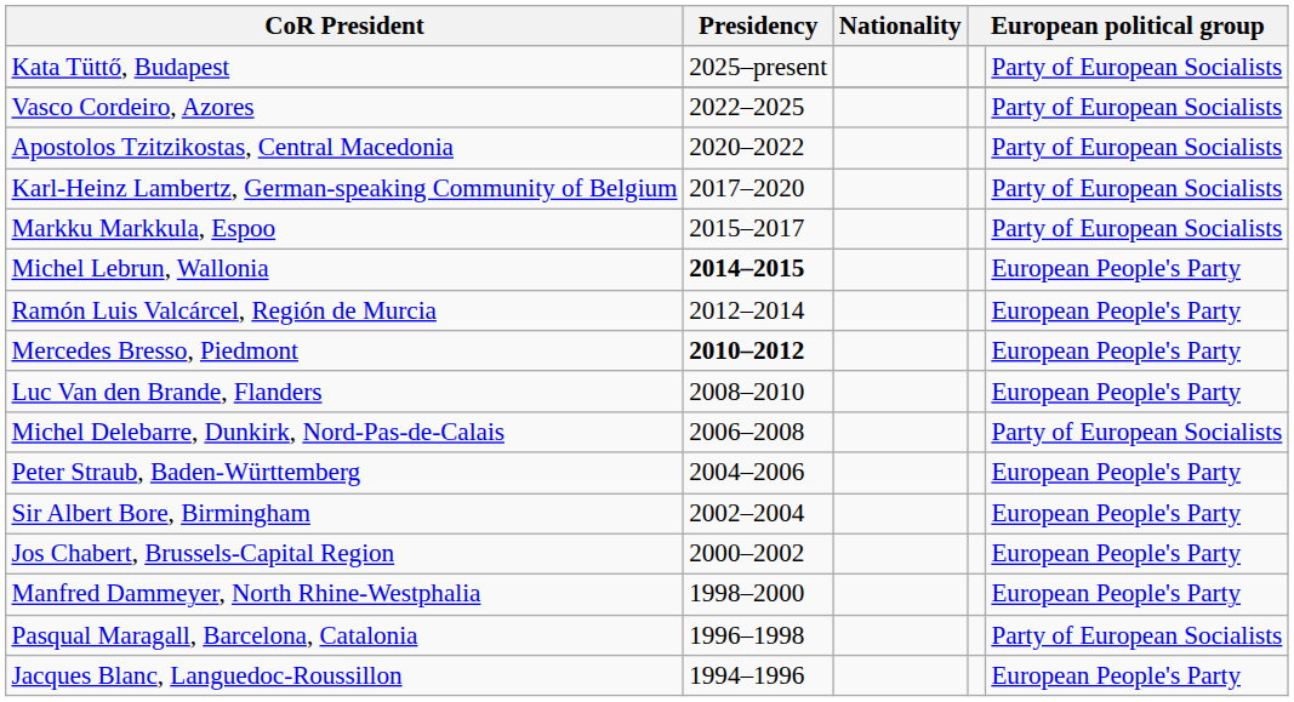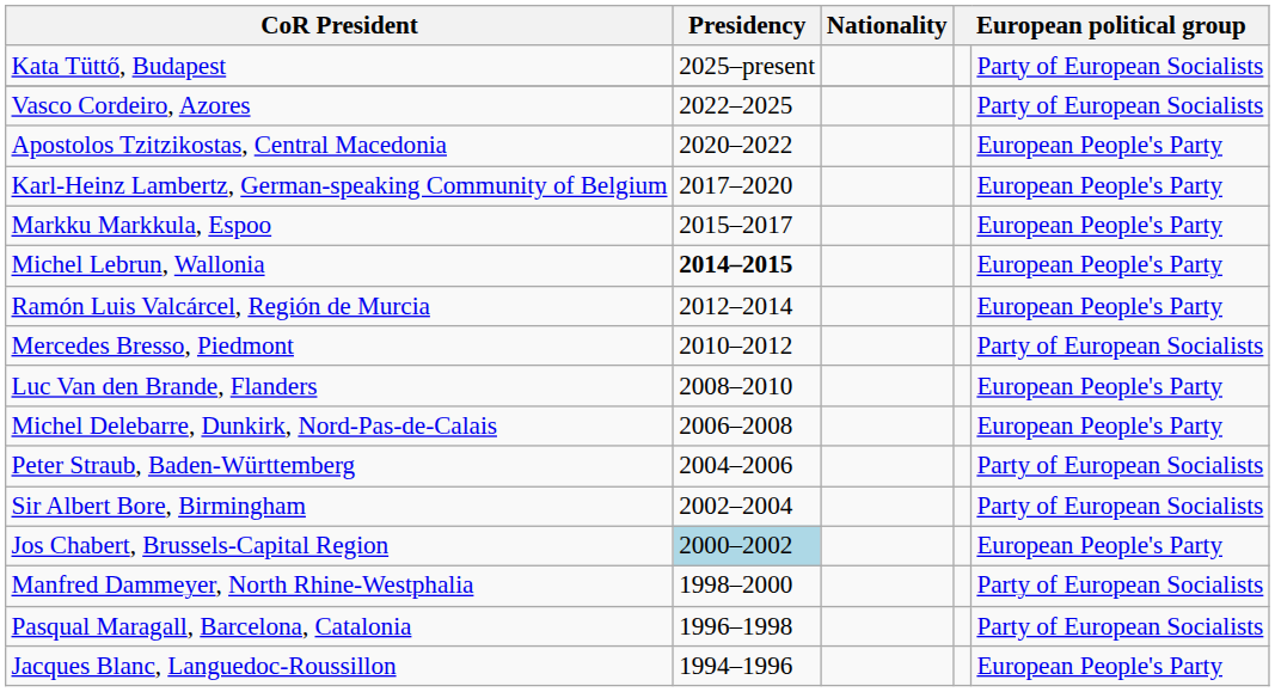Apostolos Tzitzikostas, Central Macedonia | column 5: Party of European Socialists -> European People's Party
Karl-Heinz Lambertz, German-speaking Community of Belgium | column 5: Party of European Socialists -> European People's Party
Markku Markkula, Espoo | column 5: Party of European Socialists -> European People's Party
Mercedes Bresso, Piedmont | Presidency: bold -> normal
Mercedes Bresso, Piedmont | column 5: European People's Party -> Party of European Socialists
Michel Delebarre, Dunkirk, Nord-Pas-de-Calais | column 5: Party of European Socialists -> European People's Party
Peter Straub, Baden-Württemberg | column 5: European People's Party -> Party of European Socialists
Sir Albert Bore, Birmingham | column 5: European People's Party -> Party of European Socialists
Jos Chabert, Brussels-Capital Region | Presidency: no background -> lightblue background
Manfred Dammeyer, North Rhine-Westphalia | column 5: European People's Party -> Party of European Socialists
